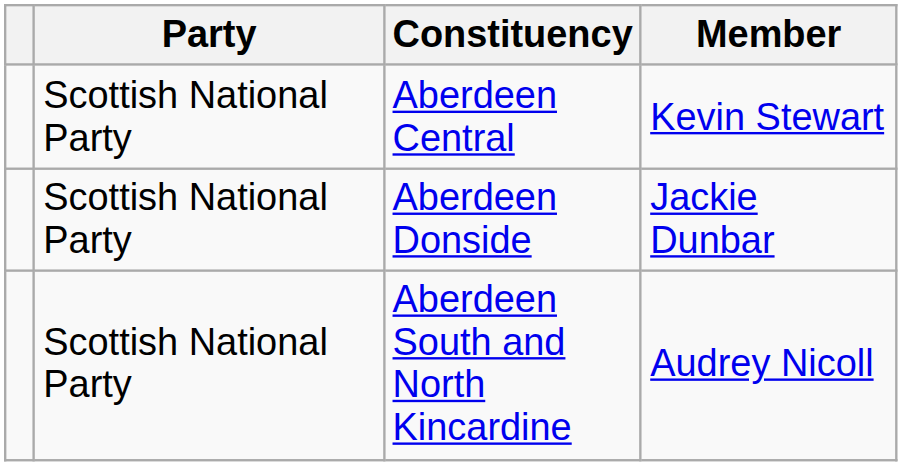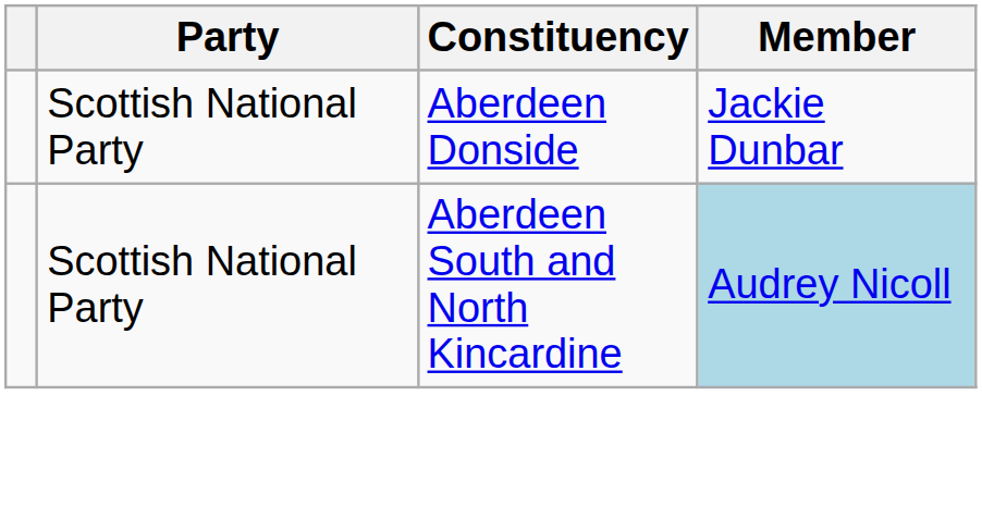- row: Scottish National Party | Aberdeen Central | Kevin Stewart
Aberdeen South and North Kincardine | Member: no background -> lightblue background
